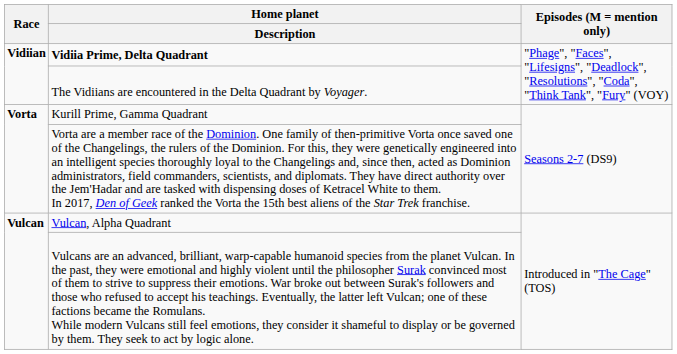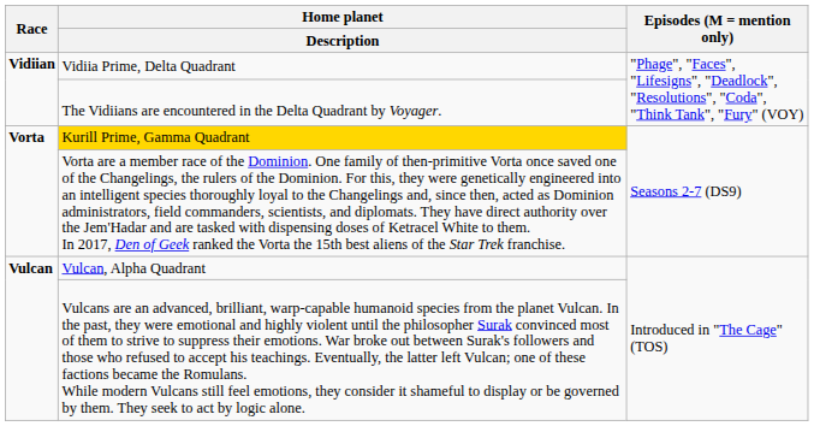Vidiia Prime, Delta Quadrant | Home planet / Description: bold -> normal
Kurill Prime, Gamma Quadrant | Home planet / Description: no background -> gold background
